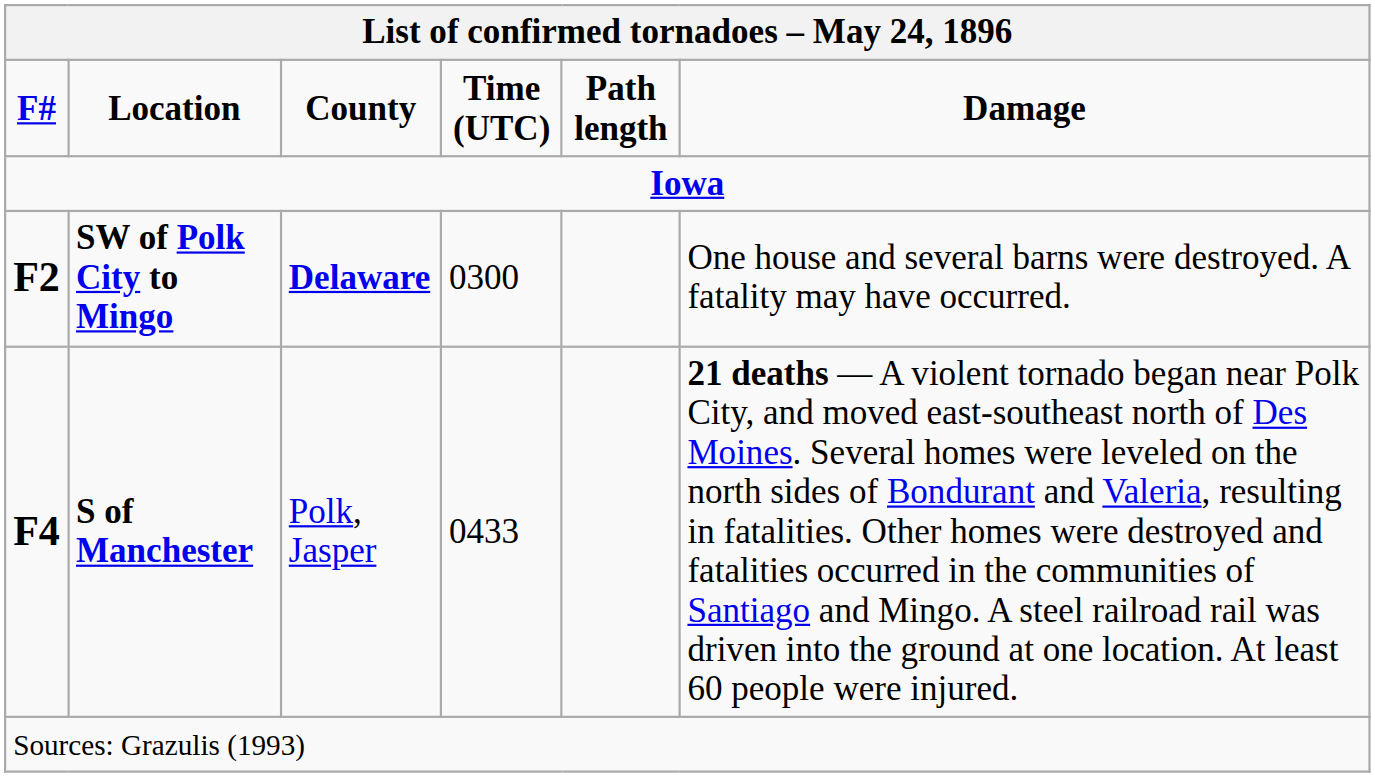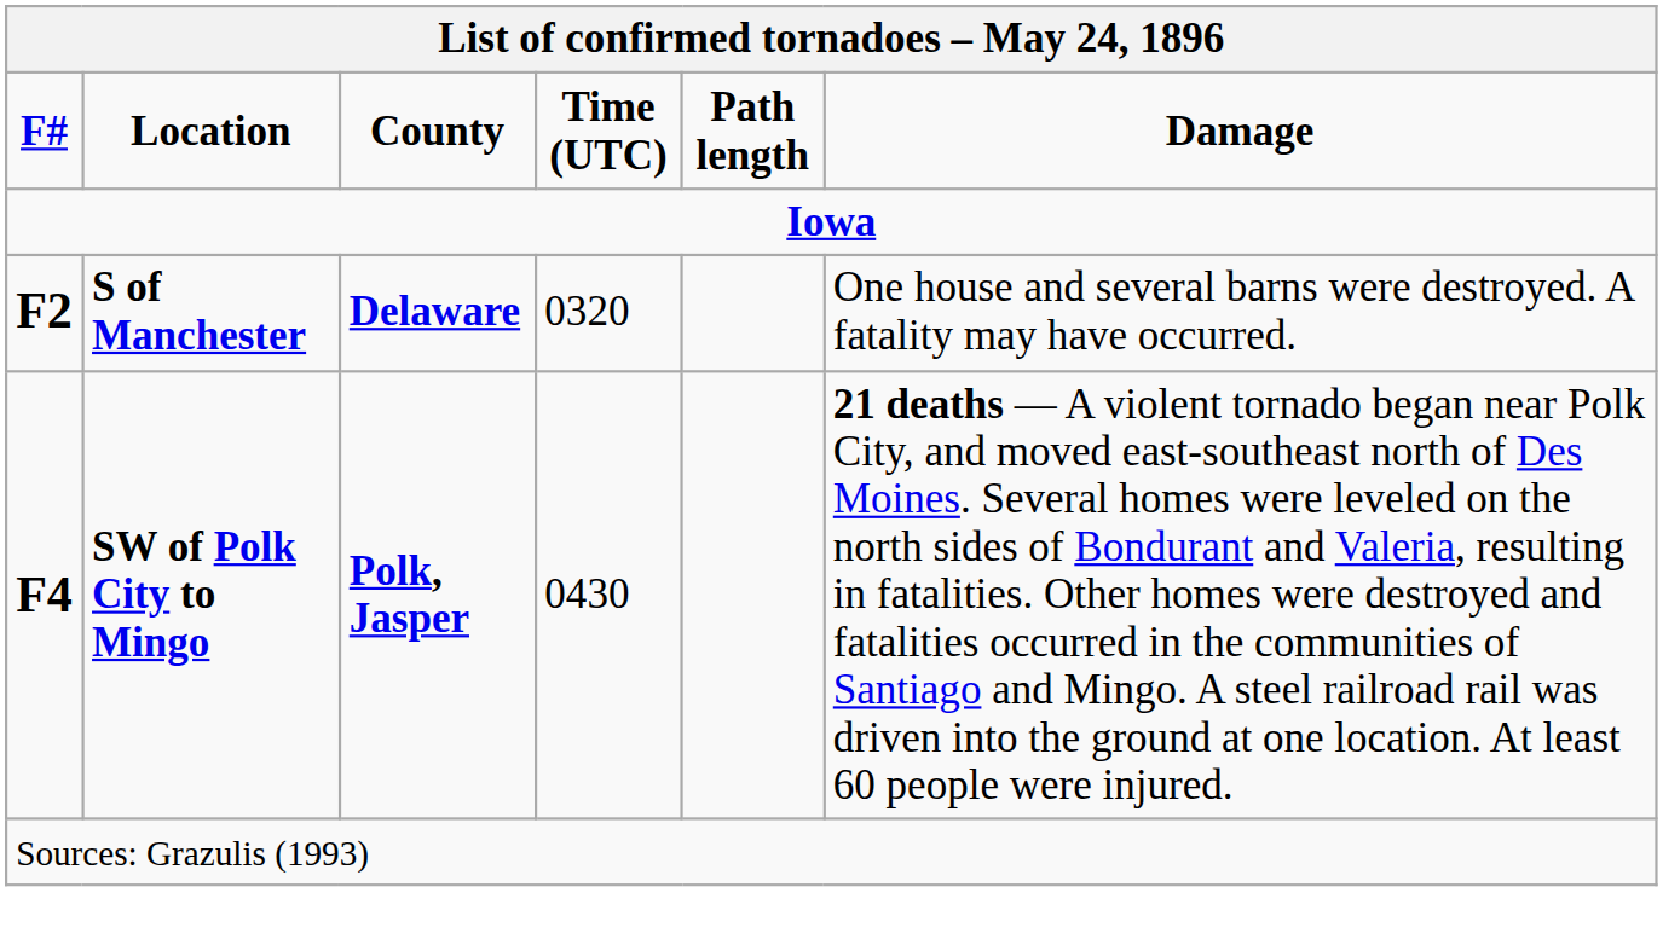F2 | List of confirmed tornadoes – May 24, 1896 / Location: SW of Polk City to Mingo -> S of Manchester
F2 | List of confirmed tornadoes – May 24, 1896 / Time (UTC): 0300 -> 0320
F4 | List of confirmed tornadoes – May 24, 1896 / Location: S of Manchester -> SW of Polk City to Mingo
F4 | List of confirmed tornadoes – May 24, 1896 / County: normal -> bold
F4 | List of confirmed tornadoes – May 24, 1896 / Time (UTC): 0433 -> 0430
